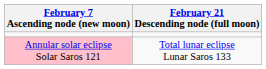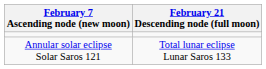row 3 | February 7 Ascending node (new moon): pink background -> no background
